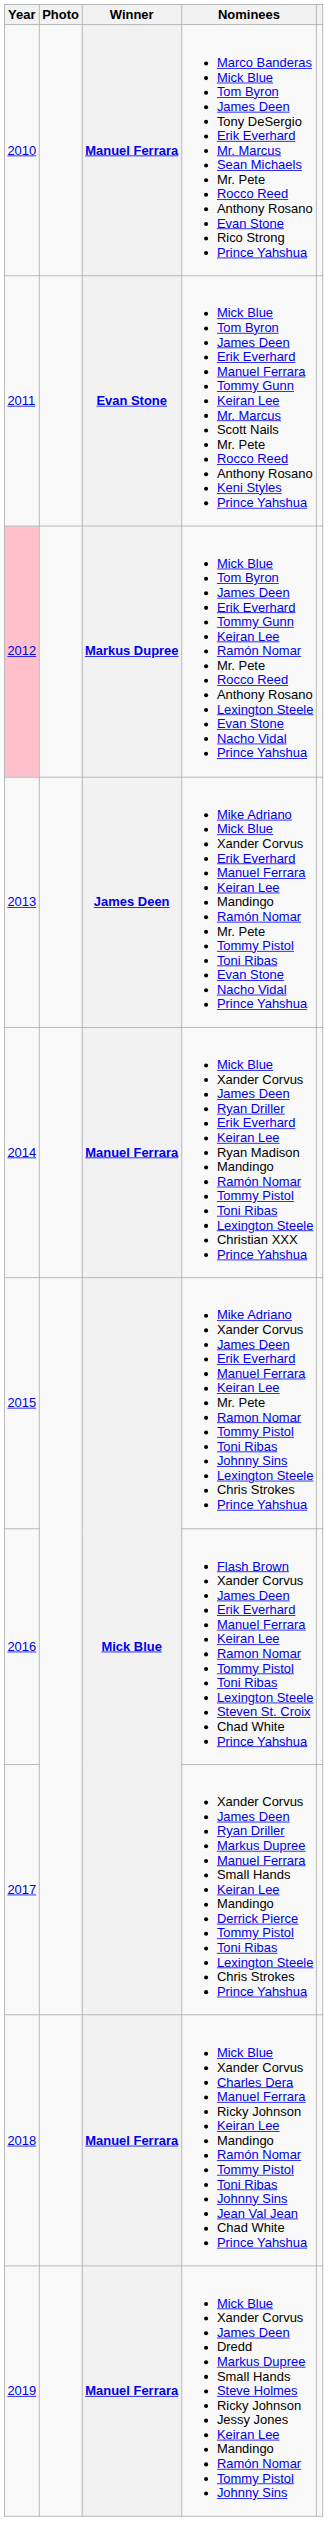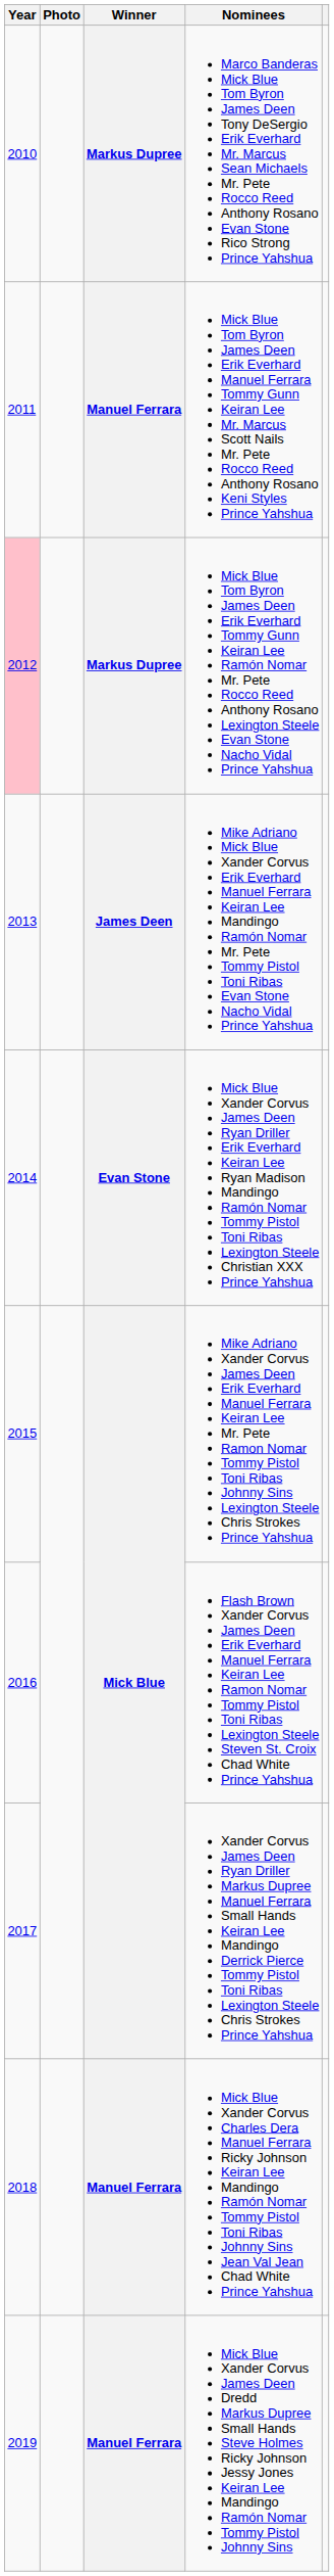row 2 | Winner: Manuel Ferrara -> Markus Dupree
row 3 | Winner: Evan Stone -> Manuel Ferrara
row 6 | Winner: Manuel Ferrara -> Evan Stone
